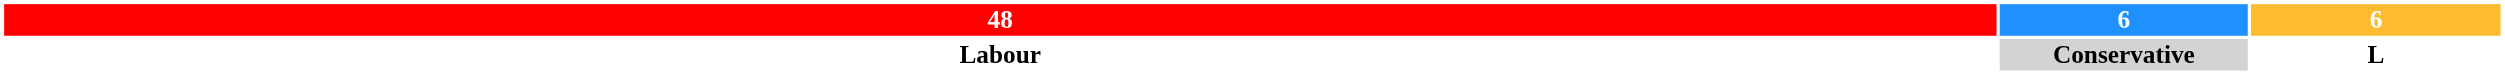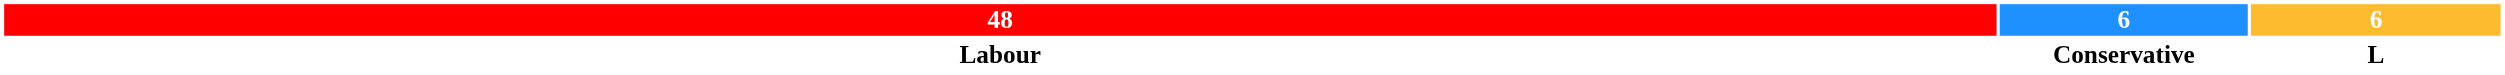Labour | column 2: lightgrey background -> no background
